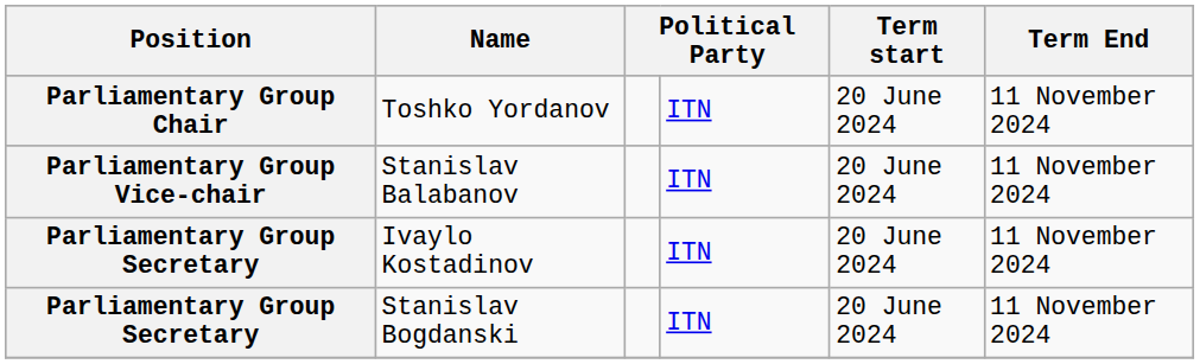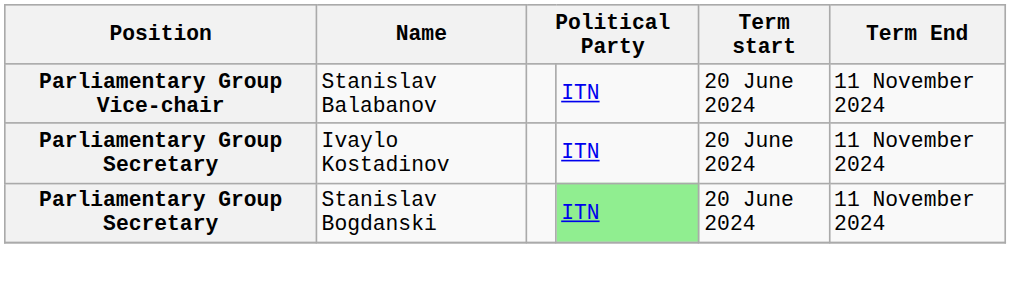- row: Parliamentary Group Chair | Toshko Yordanov | ITN | 20 June 2024 | 11 November 2024
Stanislav Bogdanski | column 4: no background -> lightgreen background
